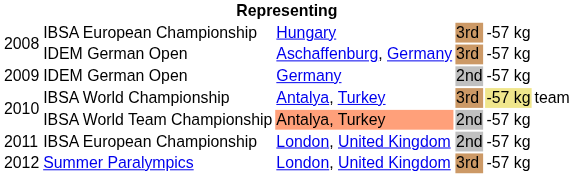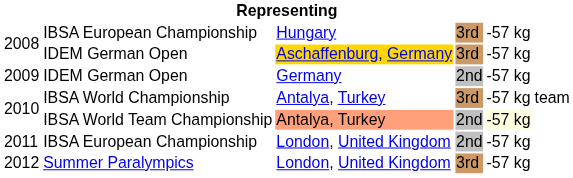2008 / IDEM German Open | column 3: no background -> gold background
2010 / IBSA World Championship | column 5: khaki background -> no background
2010 / IBSA World Team Championship | column 5: no background -> lightyellow background
